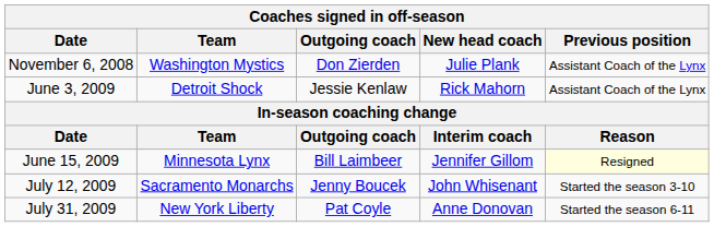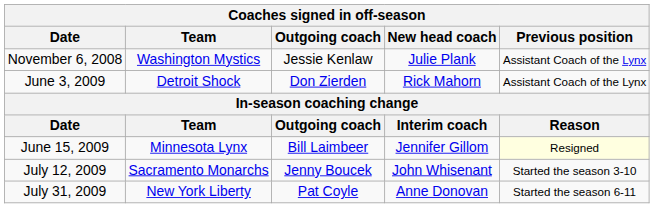November 6, 2008 | Outgoing coach: Don Zierden -> Jessie Kenlaw
June 3, 2009 | Outgoing coach: Jessie Kenlaw -> Don Zierden
